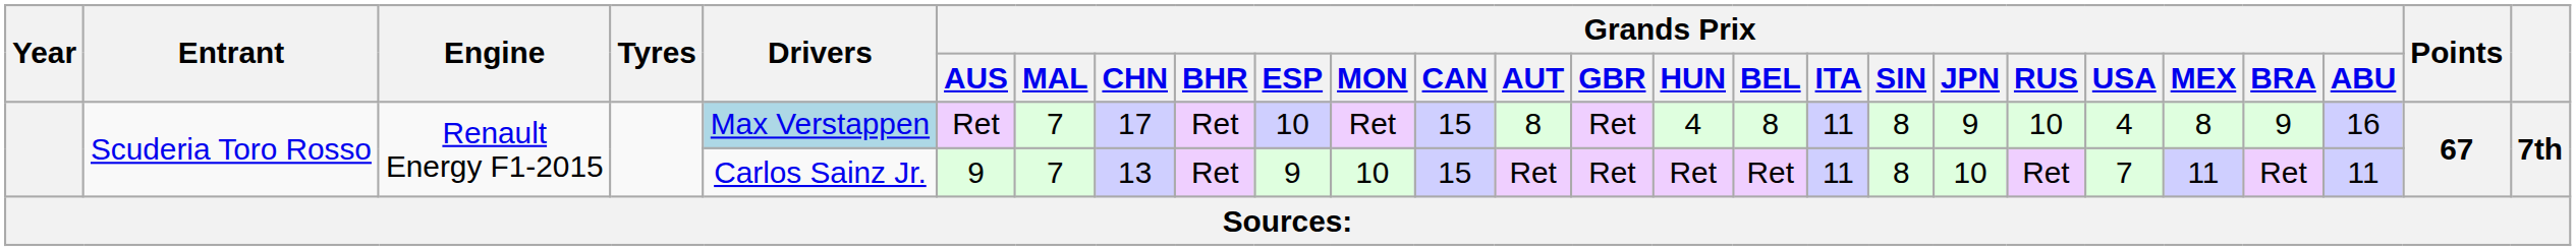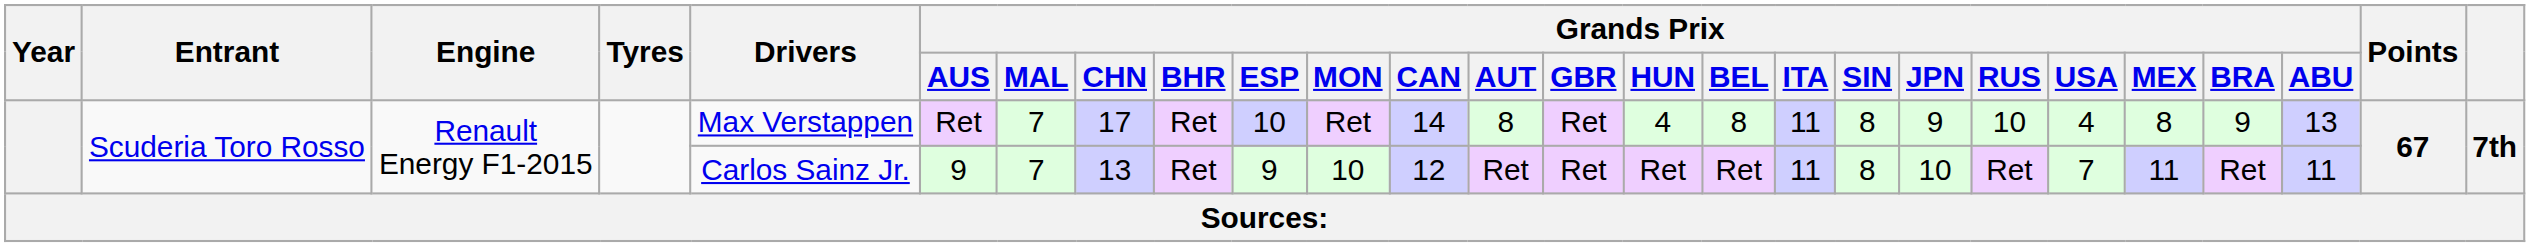row 3 | Drivers: lightblue background -> no background
row 3 | Grands Prix / CAN: 15 -> 14
row 3 | Grands Prix / ABU: 16 -> 13
row 4 | Grands Prix / CAN: 15 -> 12
